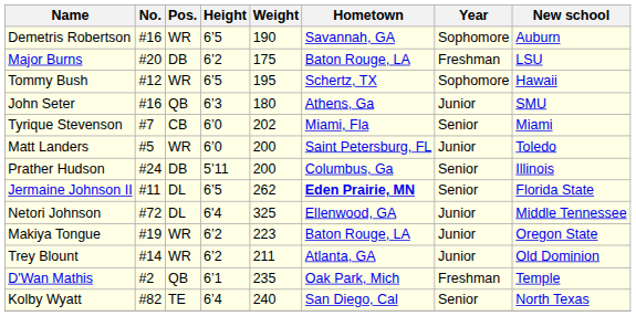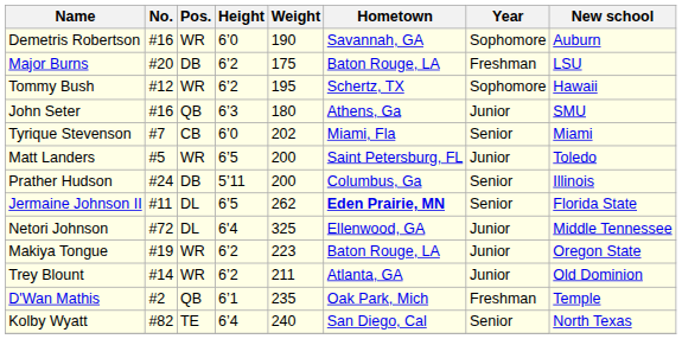Demetris Robertson | Height: 6’5 -> 6’0
Tommy Bush | Height: 6’5 -> 6’2
Matt Landers | Height: 6’0 -> 6’5
